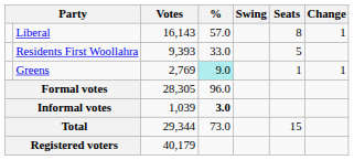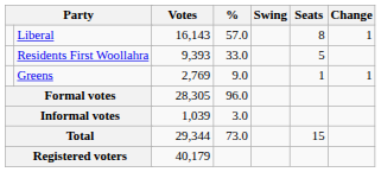Greens | %: paleturquoise background -> no background
Informal votes | %: bold -> normal
